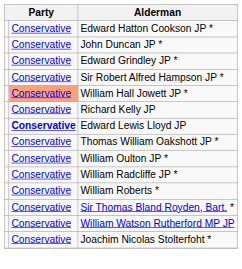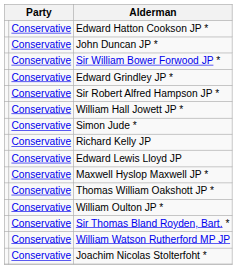+ row: Conservative | Sir William Bower Forwood JP *
William Hall Jowett JP * | column 2: lightsalmon background -> no background
+ row: Conservative | Simon Jude *
Edward Lewis Lloyd JP | column 2: bold -> normal
+ row: Conservative | Maxwell Hyslop Maxwell JP *
- row: Conservative | William Radcliffe JP *
- row: Conservative | William Roberts *
